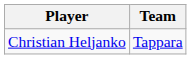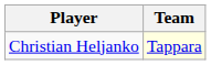Christian Heljanko | Team: no background -> lightyellow background
